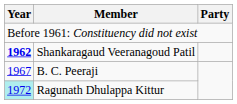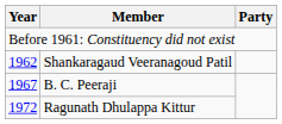Shankaragaud Veeranagoud Patil | Year: bold -> normal
Ragunath Dhulappa Kittur | Year: paleturquoise background -> no background
